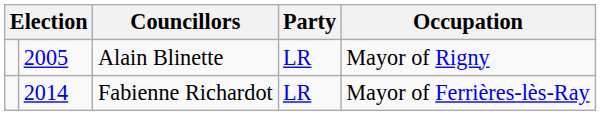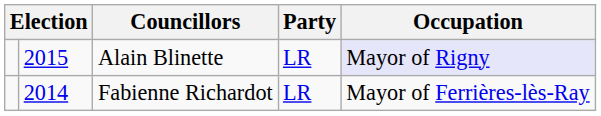Alain Blinette | column 2: 2005 -> 2015
Alain Blinette | Occupation: no background -> lavender background
